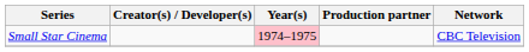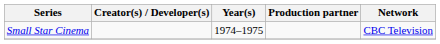Small Star Cinema | Year(s): pink background -> no background
